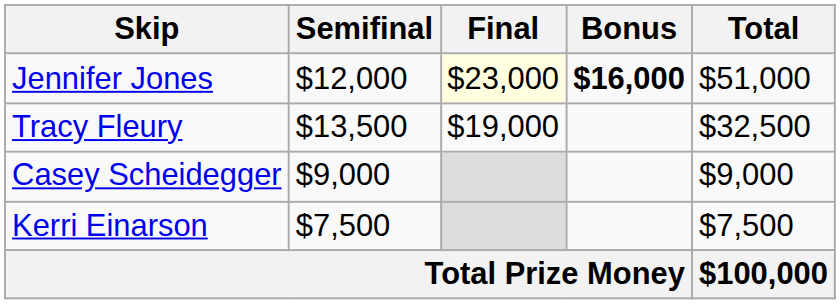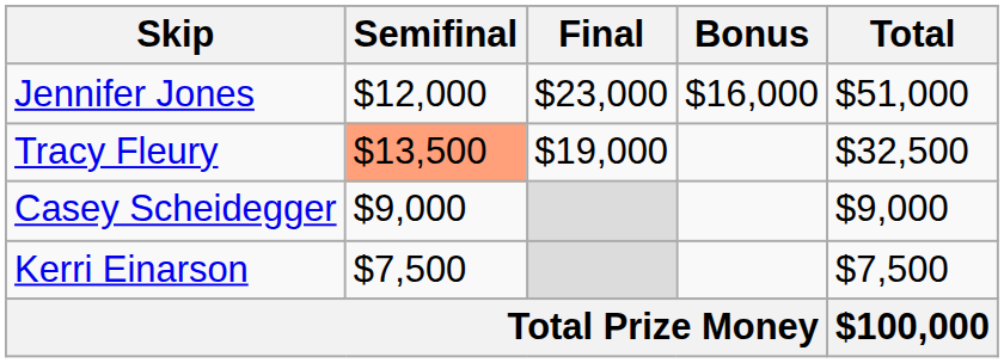Jennifer Jones | Final: lightyellow background -> no background
Jennifer Jones | Bonus: bold -> normal
Tracy Fleury | Semifinal: no background -> lightsalmon background
